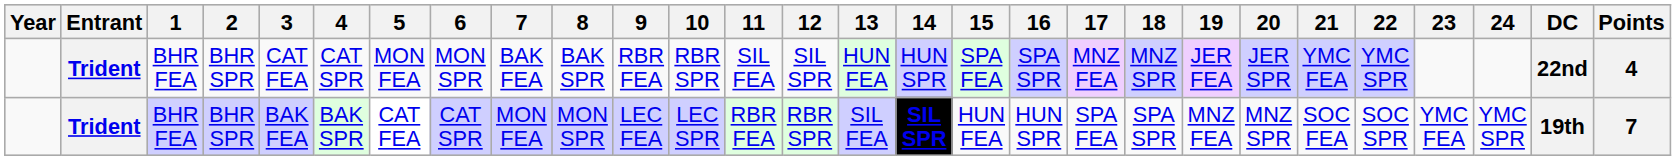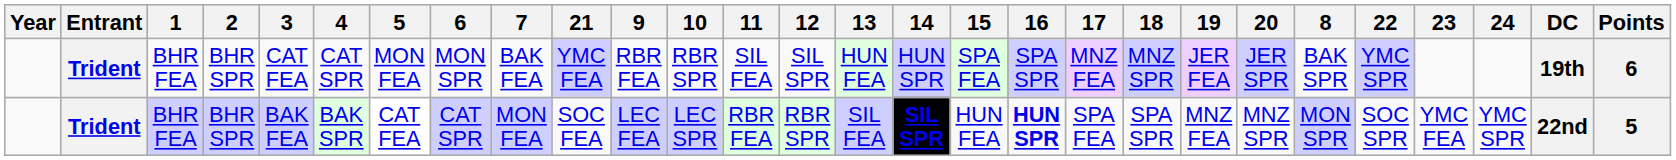columns swapped: 8 <-> 21
row 2 | DC: 22nd -> 19th
row 2 | Points: 4 -> 6
row 3 | 16: normal -> bold
row 3 | DC: 19th -> 22nd
row 3 | Points: 7 -> 5
